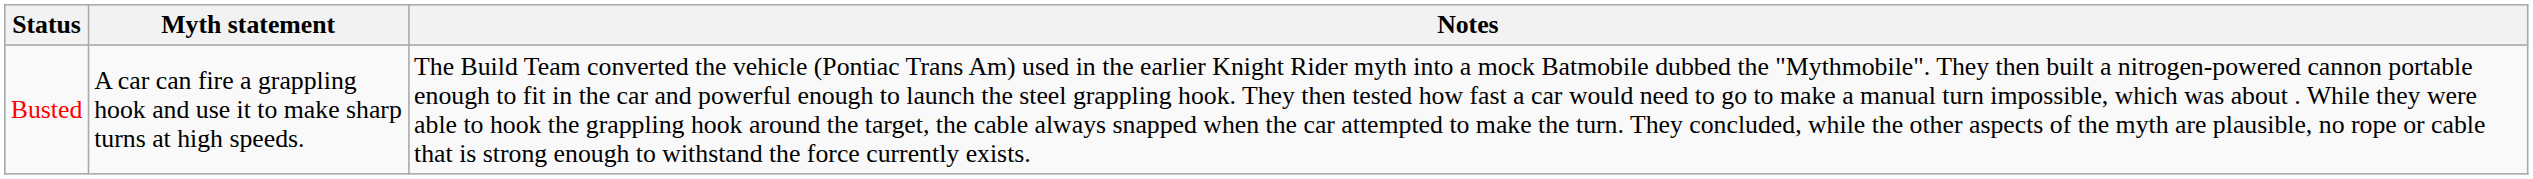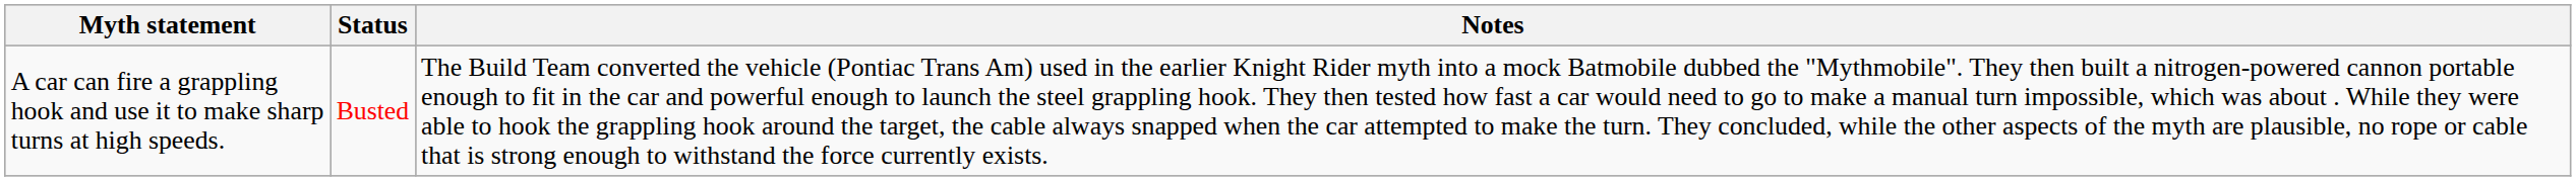columns swapped: Myth statement <-> Status
